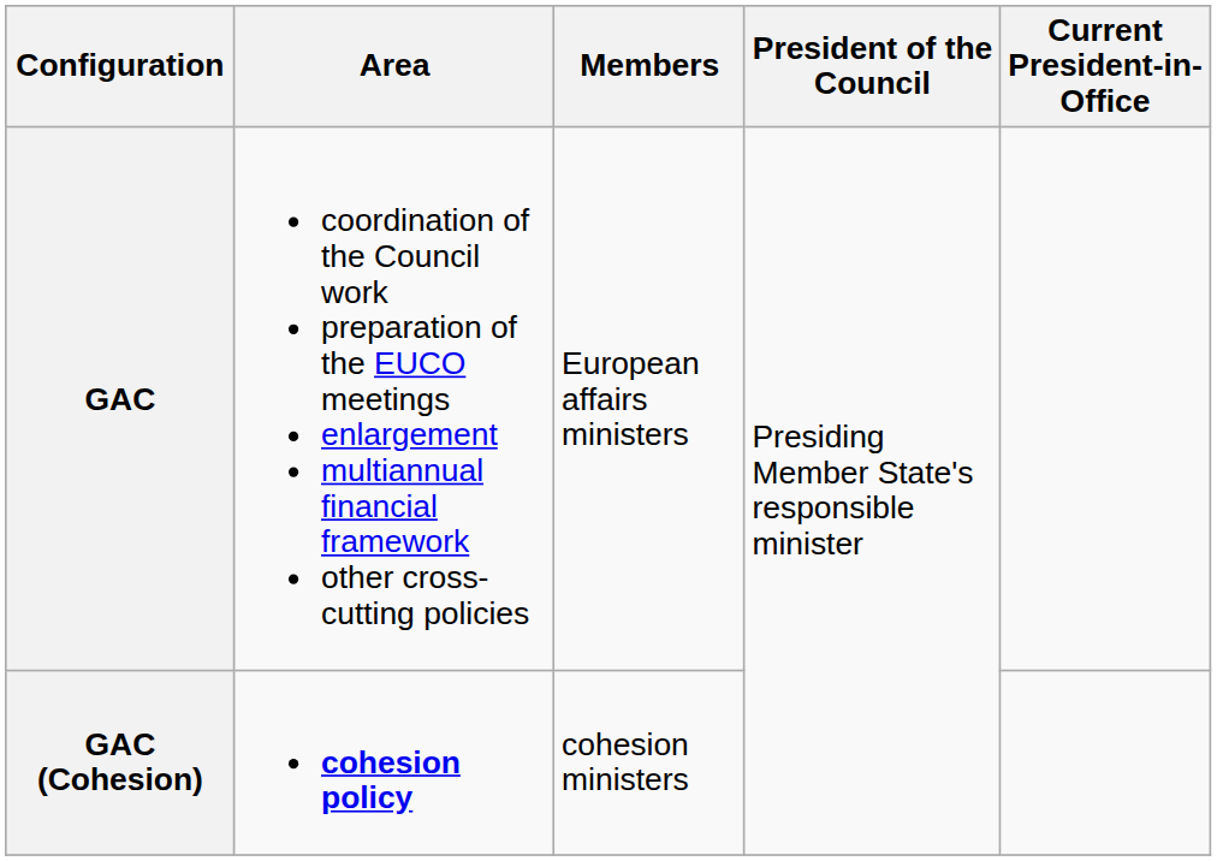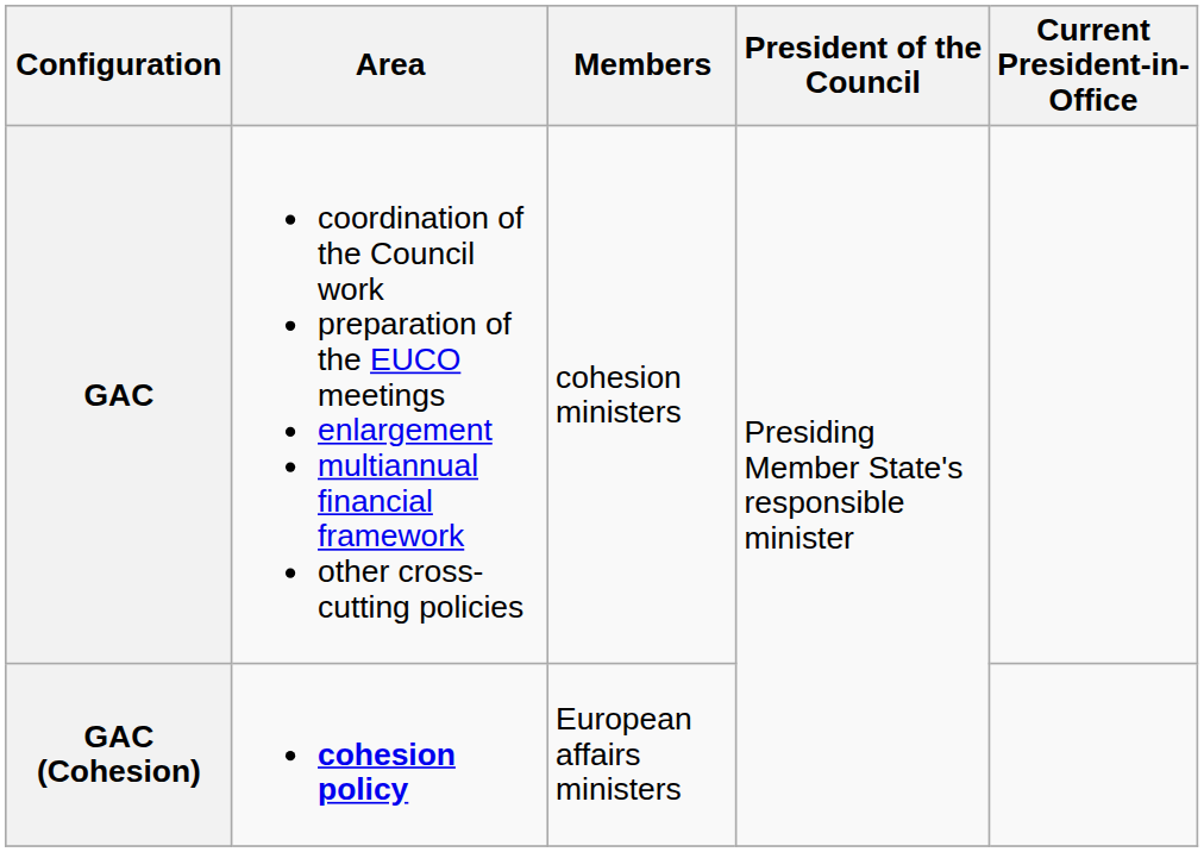GAC | Members: European affairs ministers -> cohesion ministers
GAC (Cohesion) | Members: cohesion ministers -> European affairs ministers
